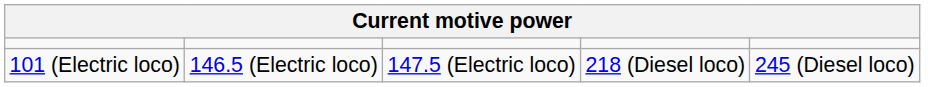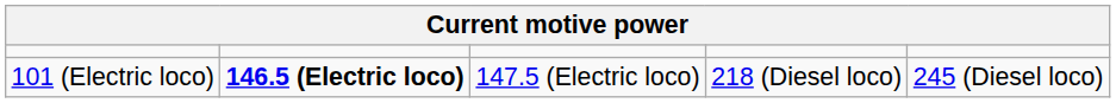101 (Electric loco) | column 2: normal -> bold
